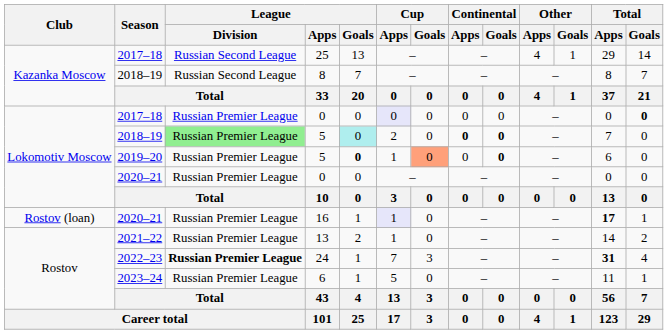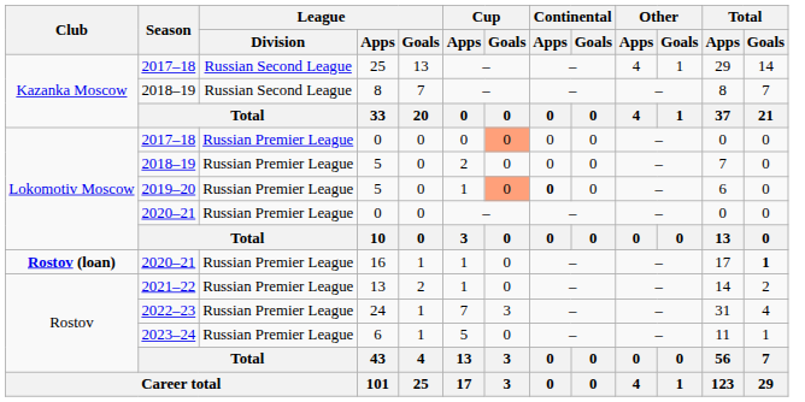2017–18 / 0 | Cup / Apps: lavender background -> no background
2017–18 / 0 | Cup / Goals: no background -> lightsalmon background
2017–18 / 0 | Total / Goals: bold -> normal
2018–19 / 5 | League / Division: lightgreen background -> no background
2018–19 / 5 | League / Goals: paleturquoise background -> no background
2018–19 / 5 | Continental / Apps: bold -> normal
2018–19 / 5 | Continental / Goals: bold -> normal
2019–20 / 5 | League / Goals: bold -> normal
2019–20 / 5 | Continental / Apps: normal -> bold
2019–20 / 5 | Continental / Goals: bold -> normal
16 | Club: normal -> bold
16 | Cup / Apps: lavender background -> no background
16 | Total / Apps: bold -> normal
16 | Total / Goals: normal -> bold
24 | League / Division: bold -> normal
24 | Total / Apps: bold -> normal
